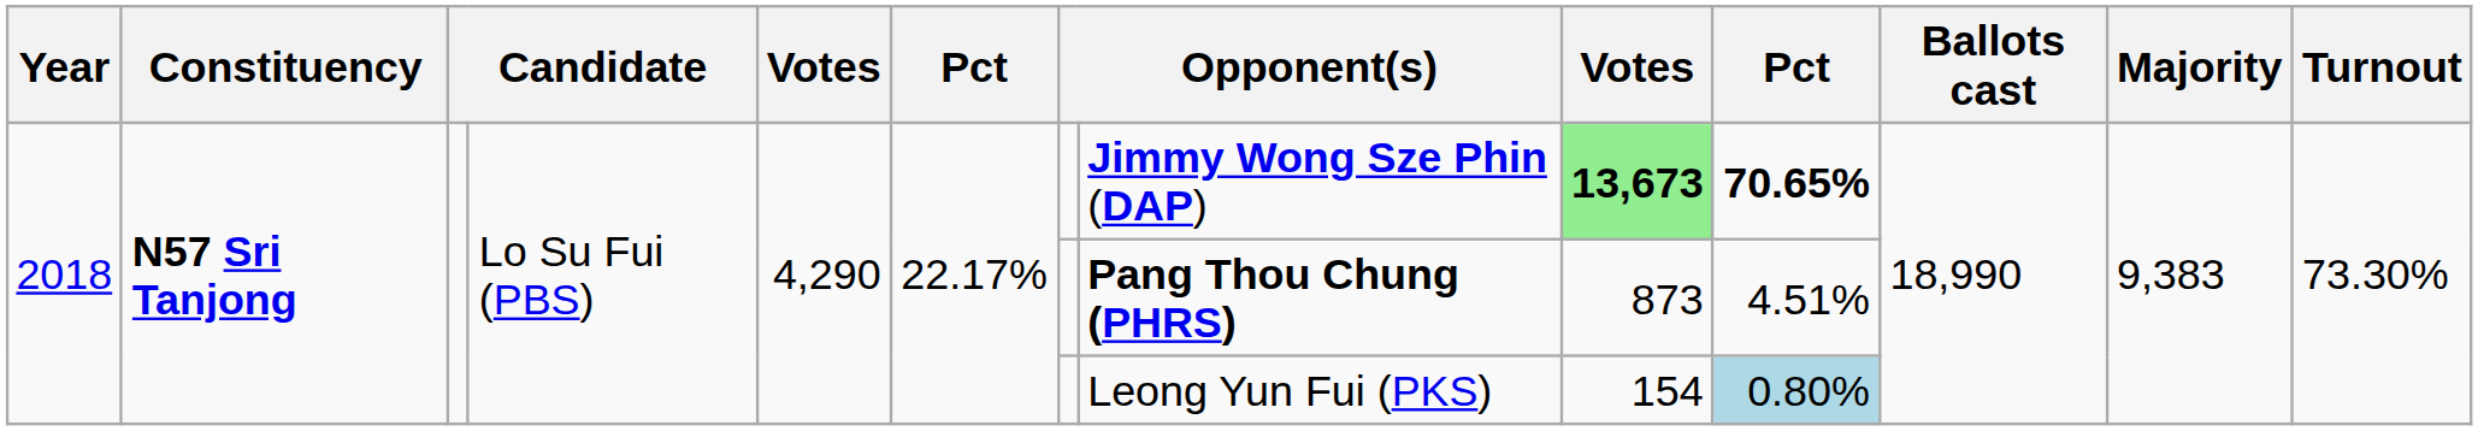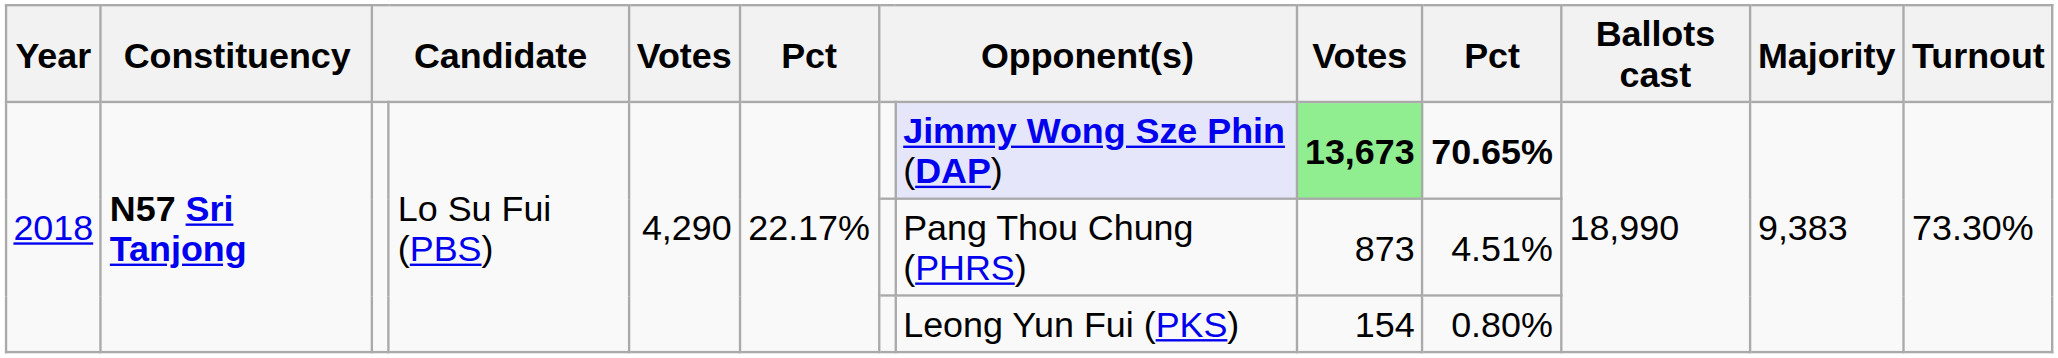row 2 | column 8: no background -> lavender background
row 3 | column 8: bold -> normal
row 4 | column 10: lightblue background -> no background
